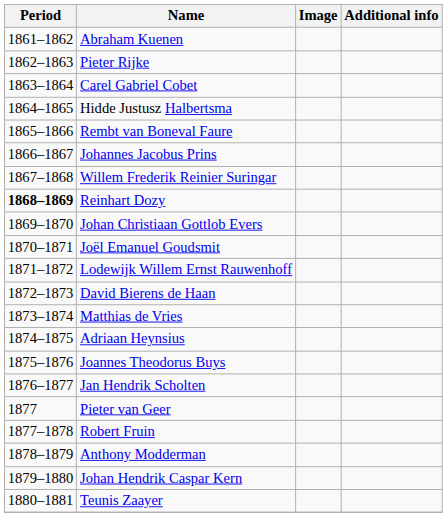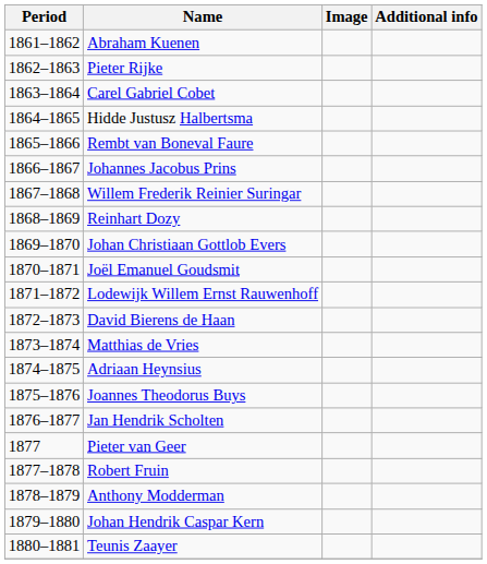Reinhart Dozy | Period: bold -> normal
